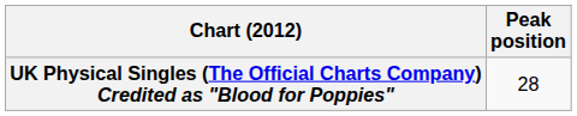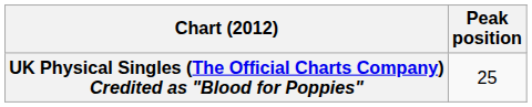row 2 | Peak position: 28 -> 25
